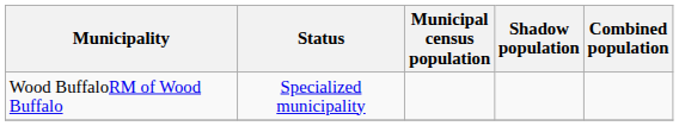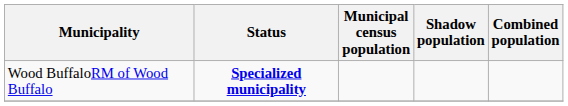Wood BuffaloRM of Wood Buffalo | Status: normal -> bold
